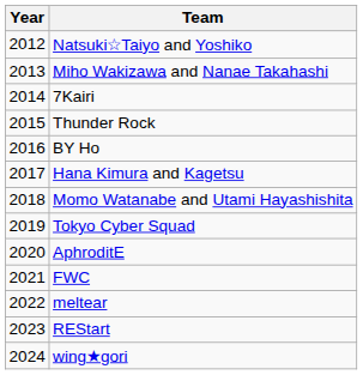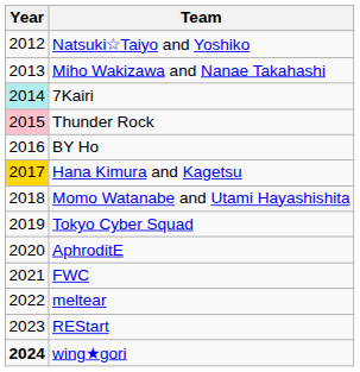7Kairi | Year: no background -> paleturquoise background
Thunder Rock | Year: no background -> pink background
Hana Kimura and Kagetsu | Year: no background -> gold background
wing★gori | Year: normal -> bold
